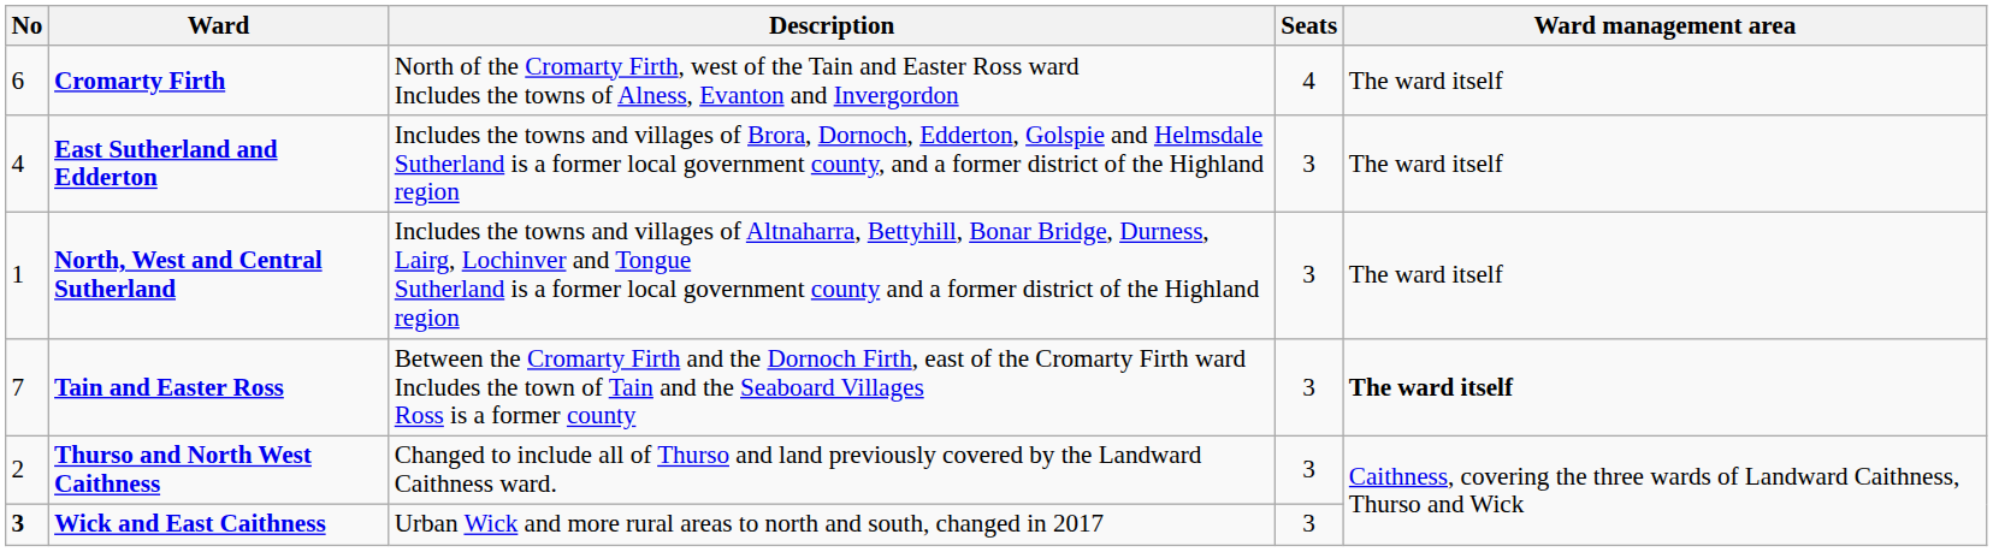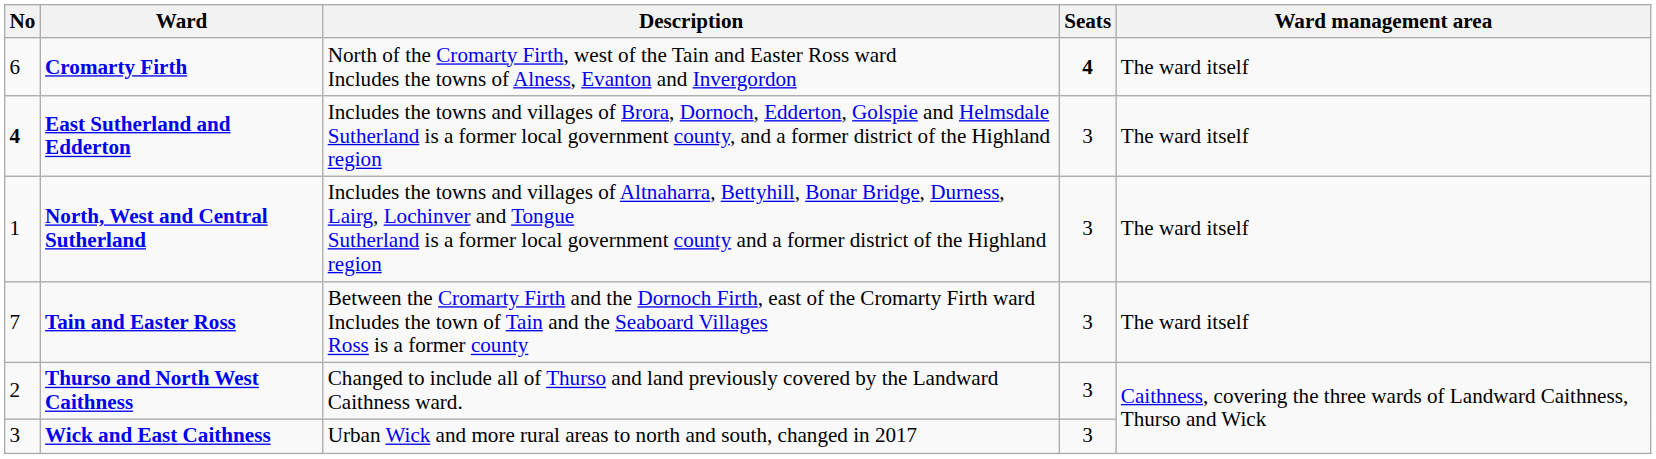Cromarty Firth | Seats: normal -> bold
East Sutherland and Edderton | No: normal -> bold
Tain and Easter Ross | Ward management area: bold -> normal
Wick and East Caithness | No: bold -> normal
